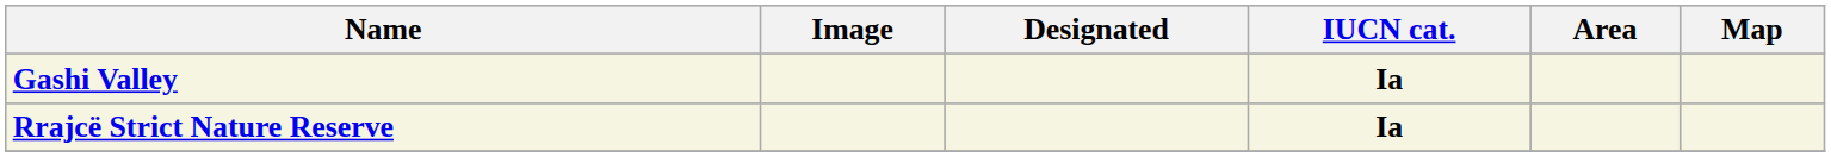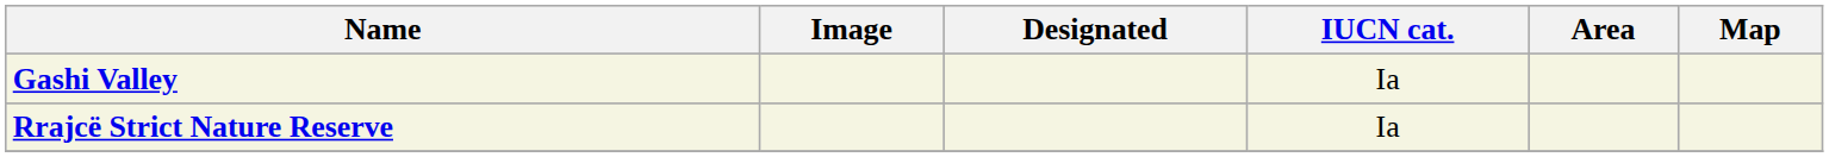Gashi Valley | IUCN cat.: bold -> normal
Rrajcë Strict Nature Reserve | IUCN cat.: bold -> normal
